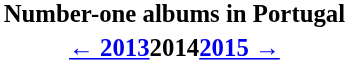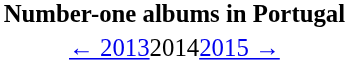row 2 | column 1: bold -> normal
